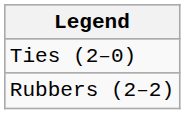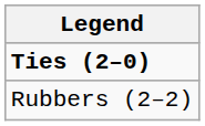row 2 | column 1: normal -> bold
